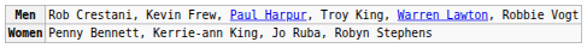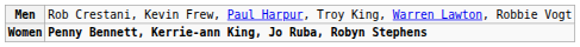Women | column 2: normal -> bold
